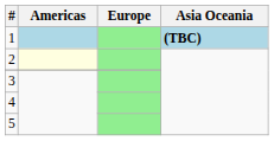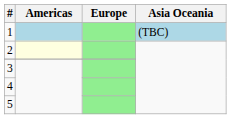1 | Asia Oceania: bold -> normal
